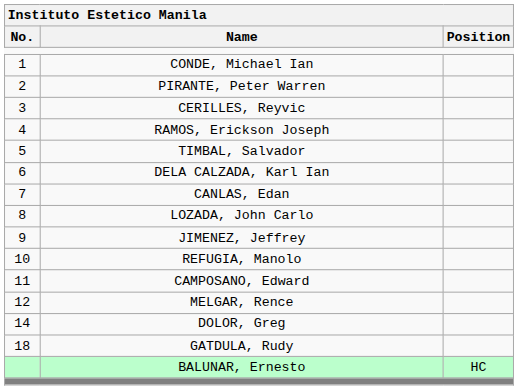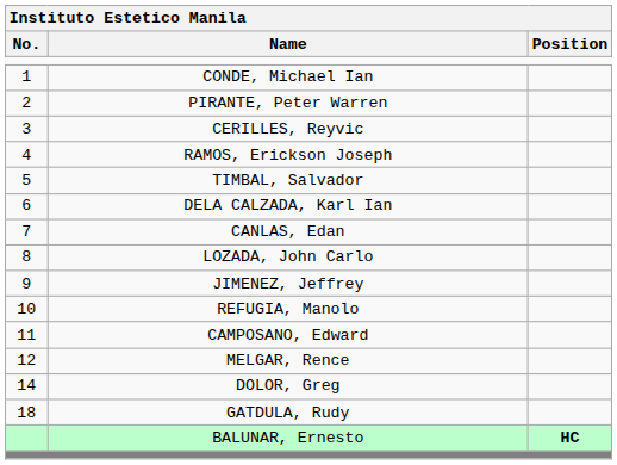BALUNAR, Ernesto | Position: normal -> bold
